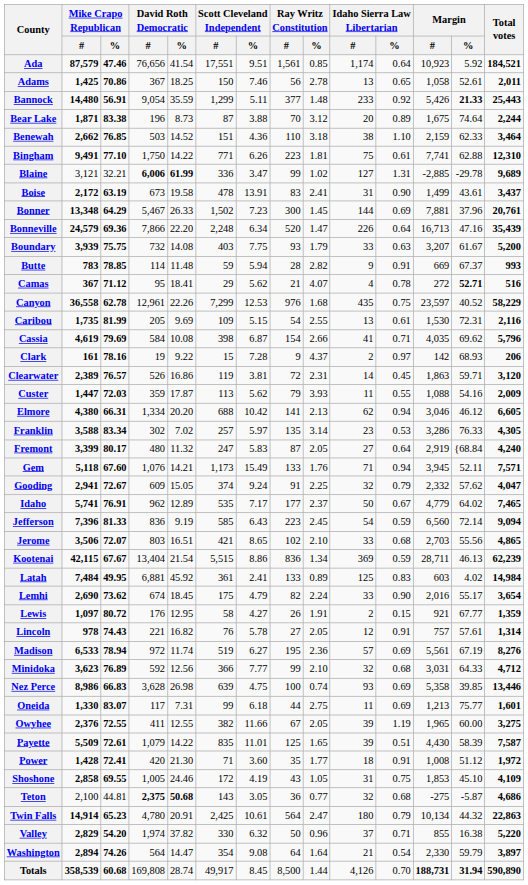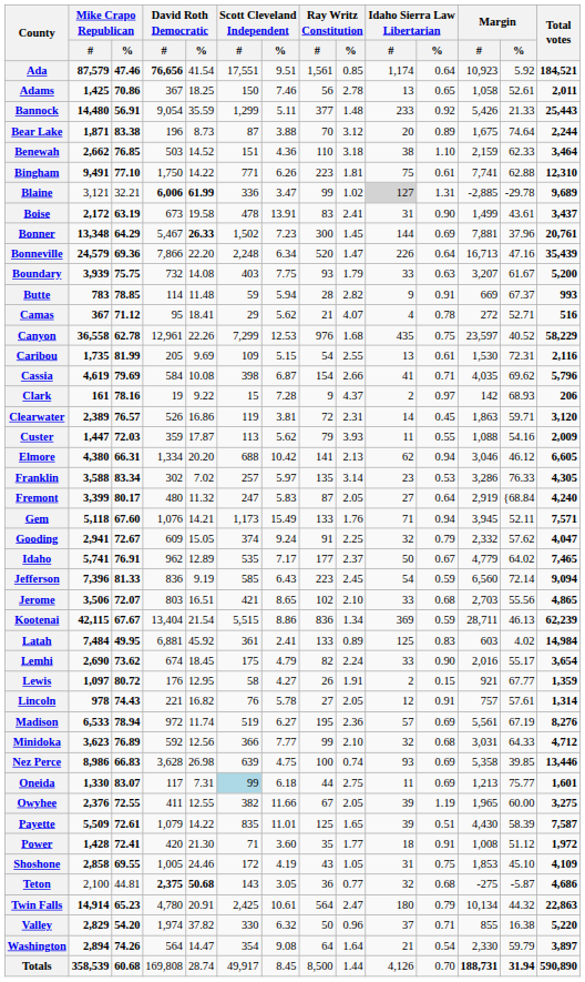Ada | David Roth Democratic / #: normal -> bold
Bannock | Margin / %: bold -> normal
Blaine | Idaho Sierra Law Libertarian / #: no background -> lightgrey background
Bonner | David Roth Democratic / %: normal -> bold
Camas | Margin / %: bold -> normal
Oneida | Scott Cleveland Independent / #: no background -> lightblue background
